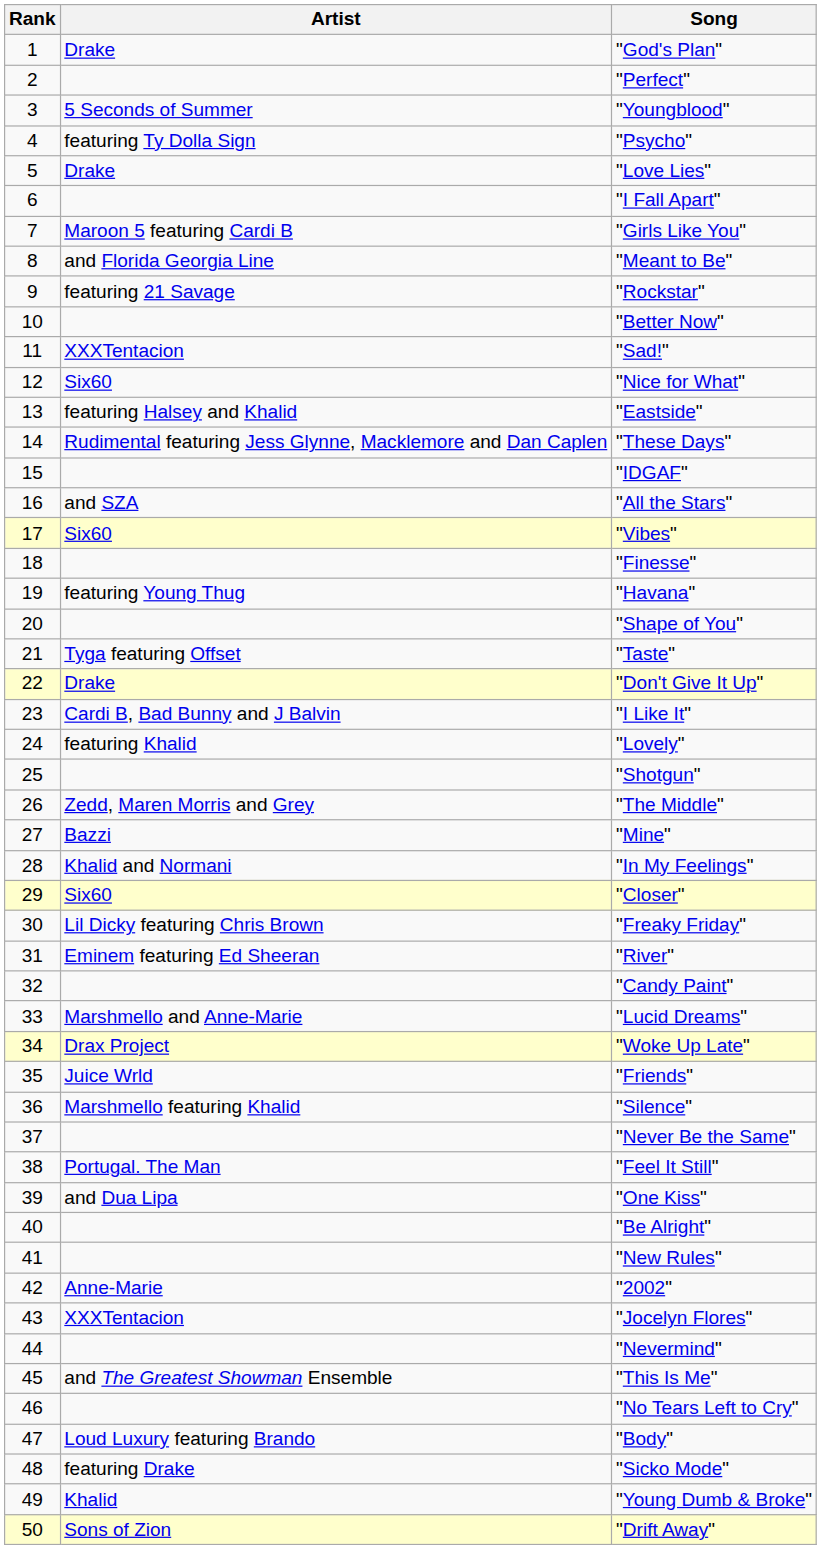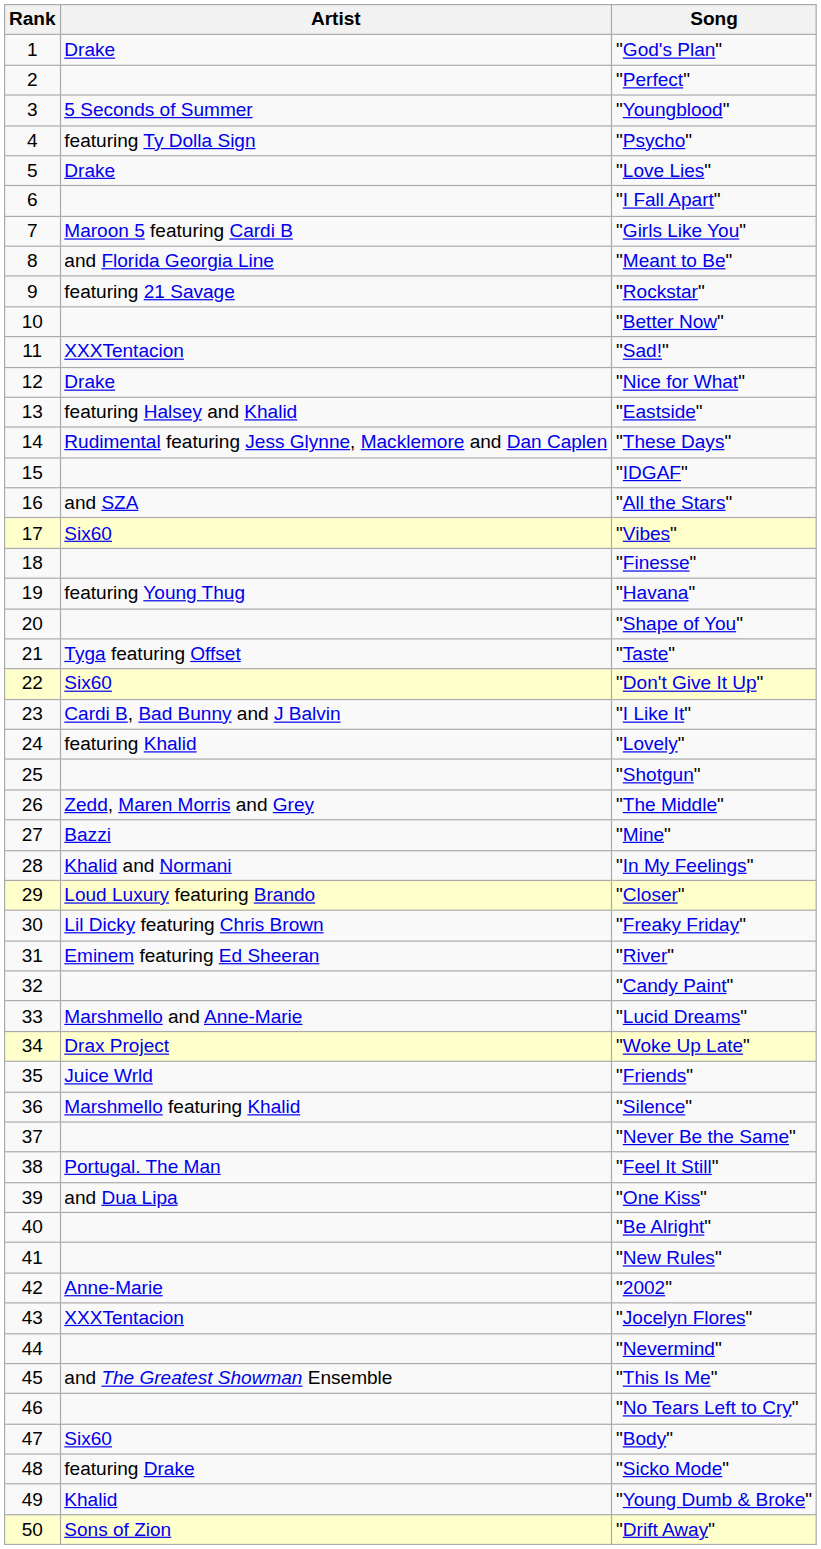"Nice for What" | Artist: Six60 -> Drake
"Don't Give It Up" | Artist: Drake -> Six60
"Closer" | Artist: Six60 -> Loud Luxury featuring Brando
"Body" | Artist: Loud Luxury featuring Brando -> Six60
